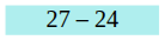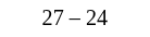row 1 | column 1: paleturquoise background -> no background
